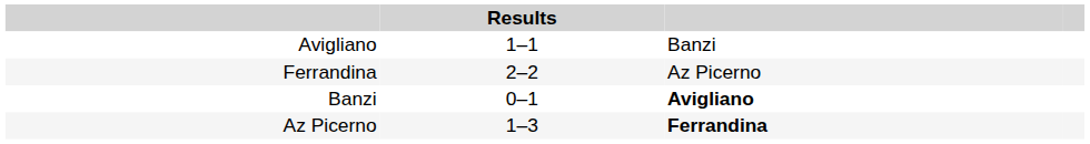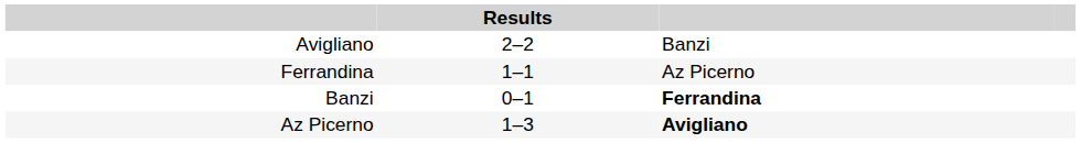row 2 | Results: 1–1 -> 2–2
row 3 | Results: 2–2 -> 1–1
row 4 | column 3: Avigliano -> Ferrandina
row 5 | column 3: Ferrandina -> Avigliano
